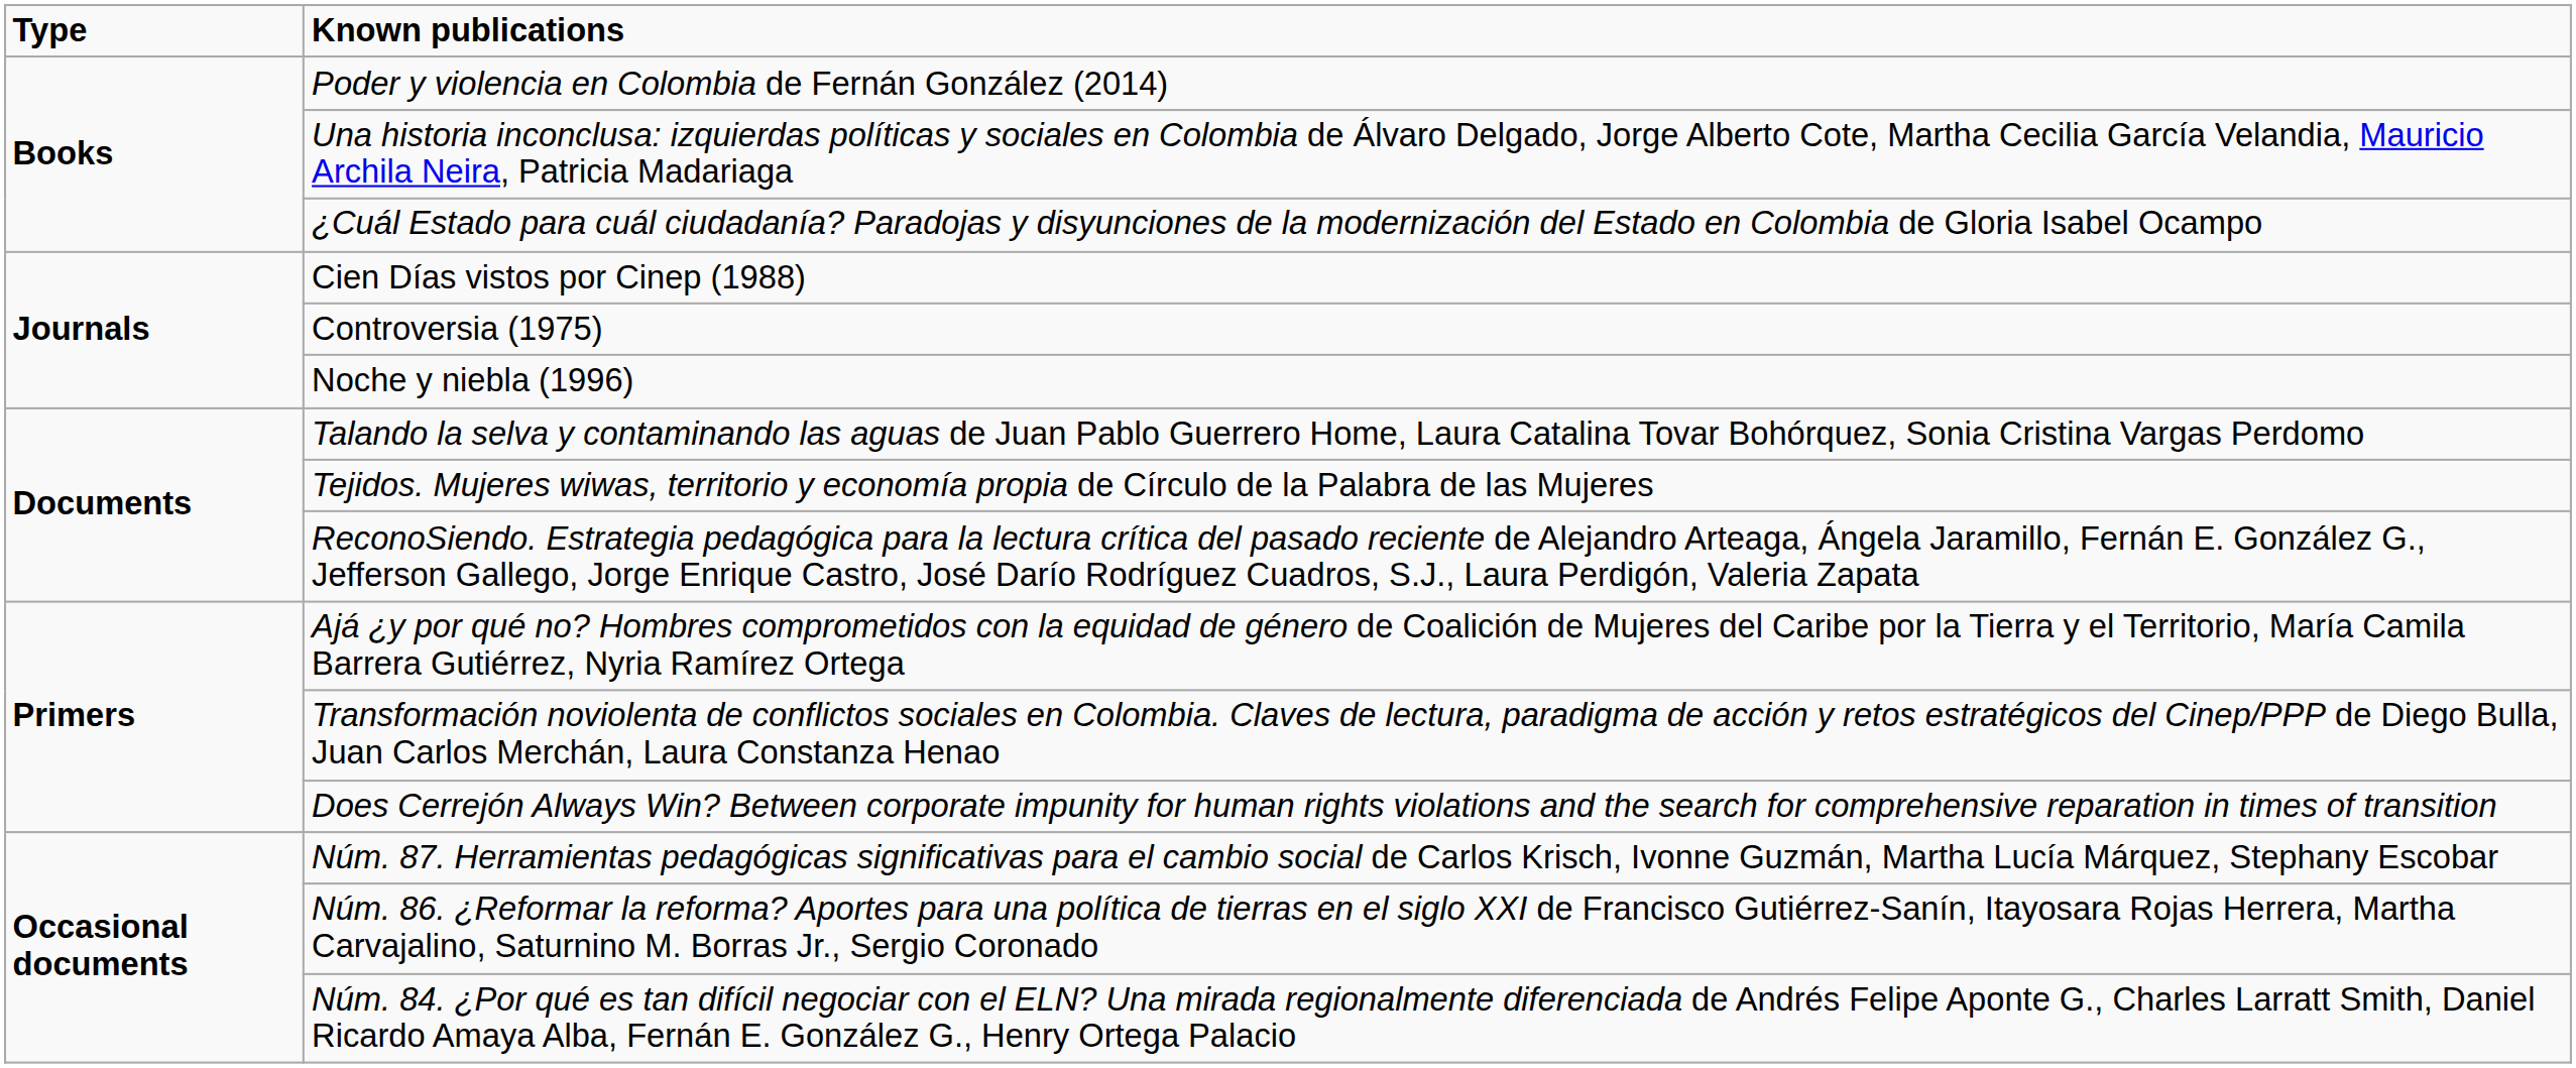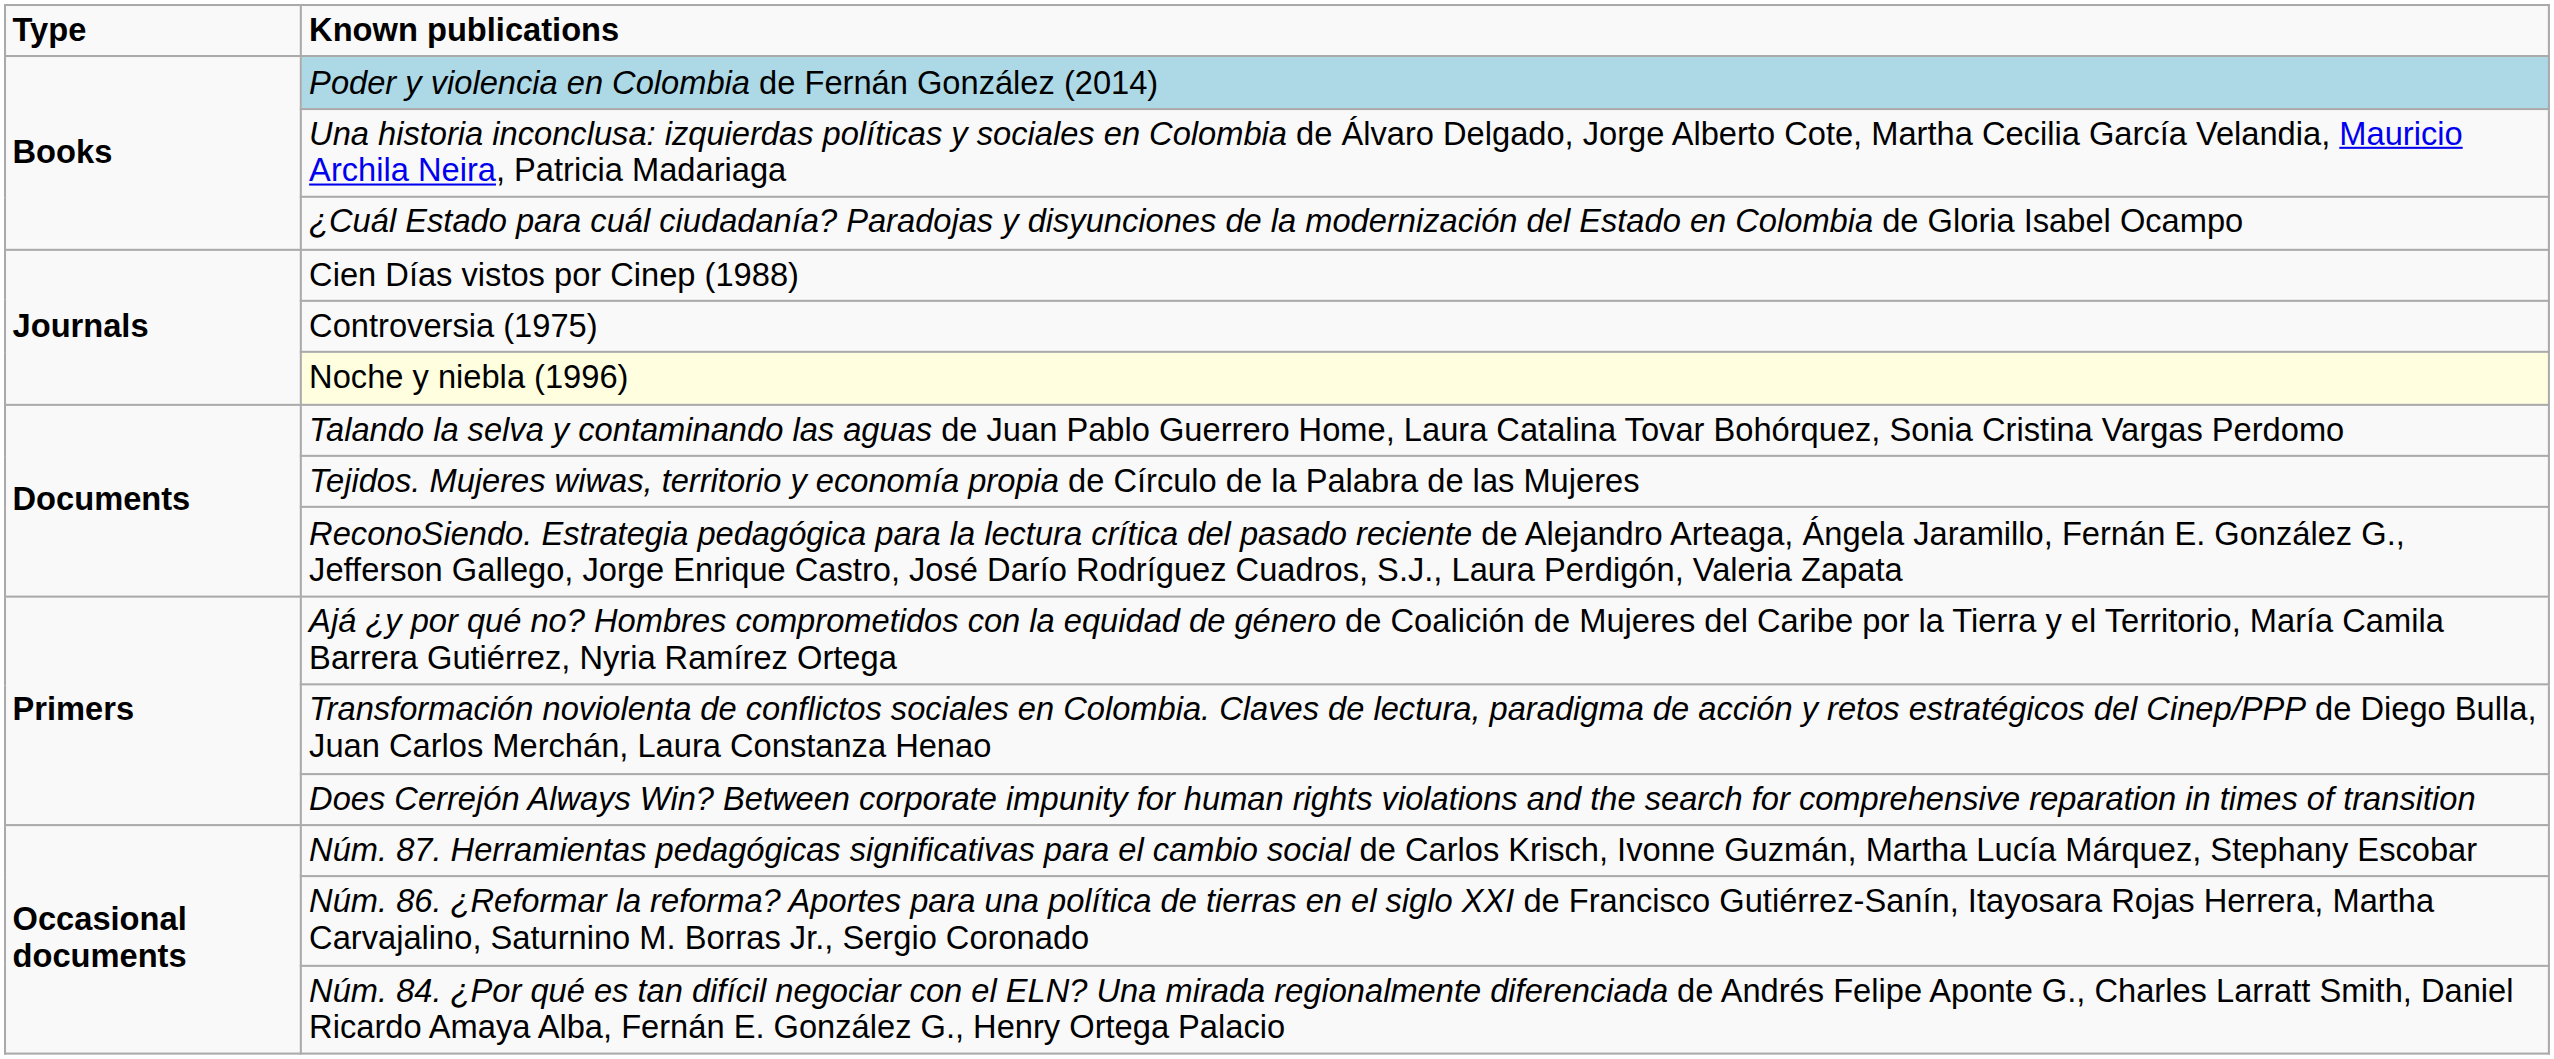Poder y violencia en Colombia de Fernán González (2014) | Known publications: no background -> lightblue background
Noche y niebla (1996) | Known publications: no background -> lightyellow background
